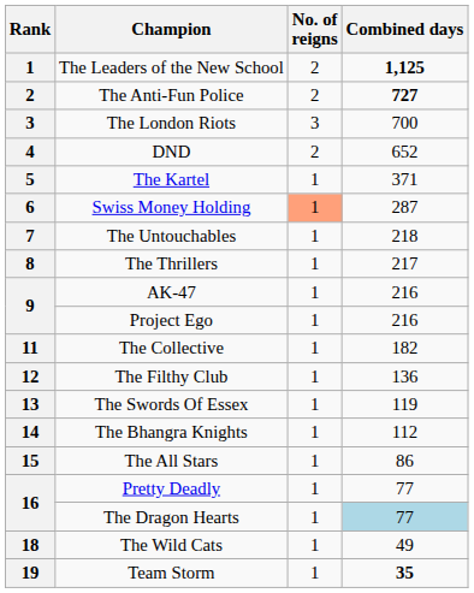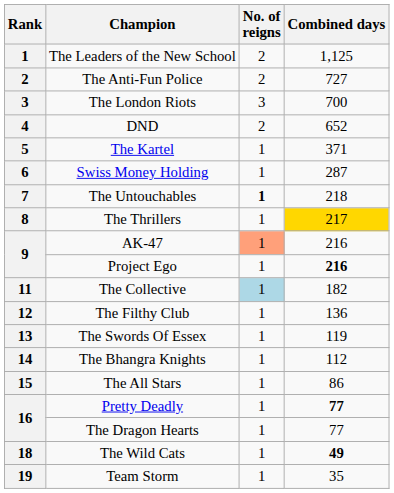The Leaders of the New School | Combined days: bold -> normal
The Anti-Fun Police | Combined days: bold -> normal
Swiss Money Holding | No. of reigns: lightsalmon background -> no background
The Untouchables | No. of reigns: normal -> bold
The Thrillers | Combined days: no background -> gold background
AK-47 | No. of reigns: no background -> lightsalmon background
Project Ego | Combined days: normal -> bold
The Collective | No. of reigns: no background -> lightblue background
Pretty Deadly | Combined days: normal -> bold
The Dragon Hearts | Combined days: lightblue background -> no background
The Wild Cats | Combined days: normal -> bold
Team Storm | Combined days: bold -> normal
